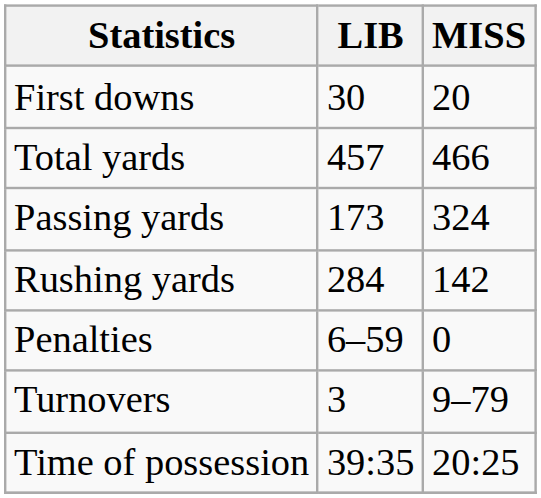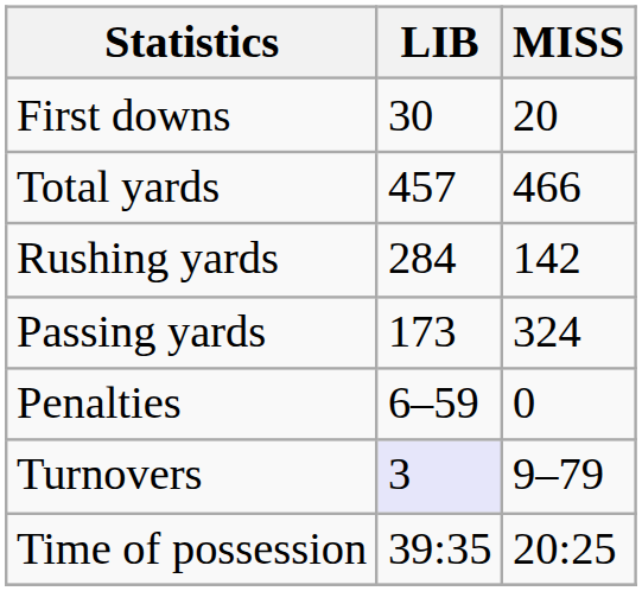rows swapped: Passing yards <-> Rushing yards
Turnovers | LIB: no background -> lavender background
